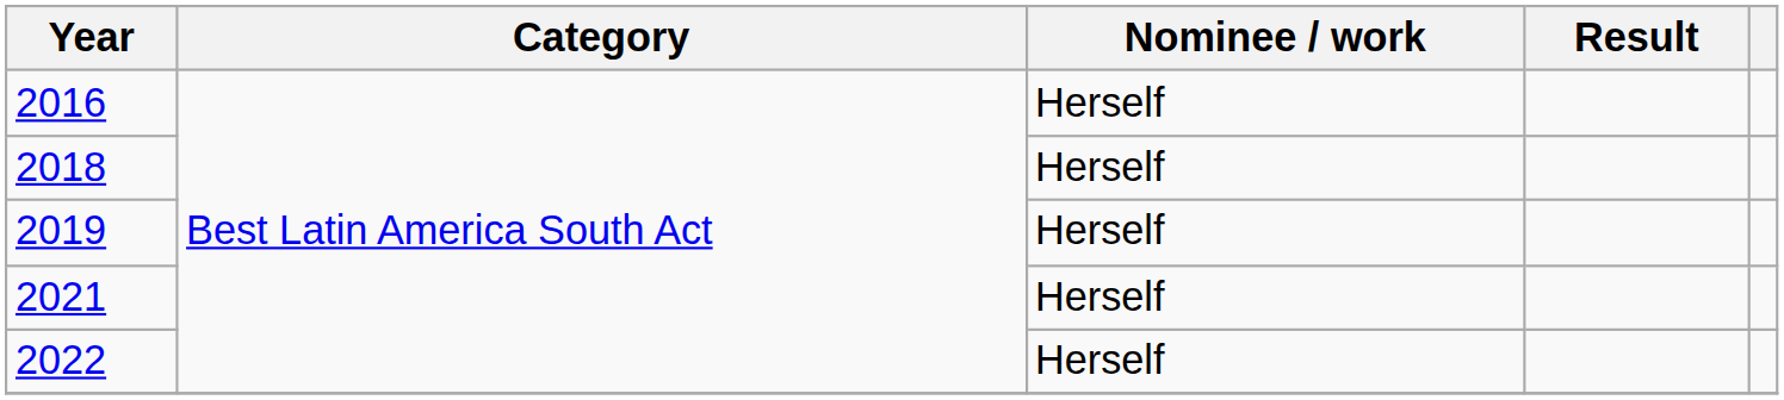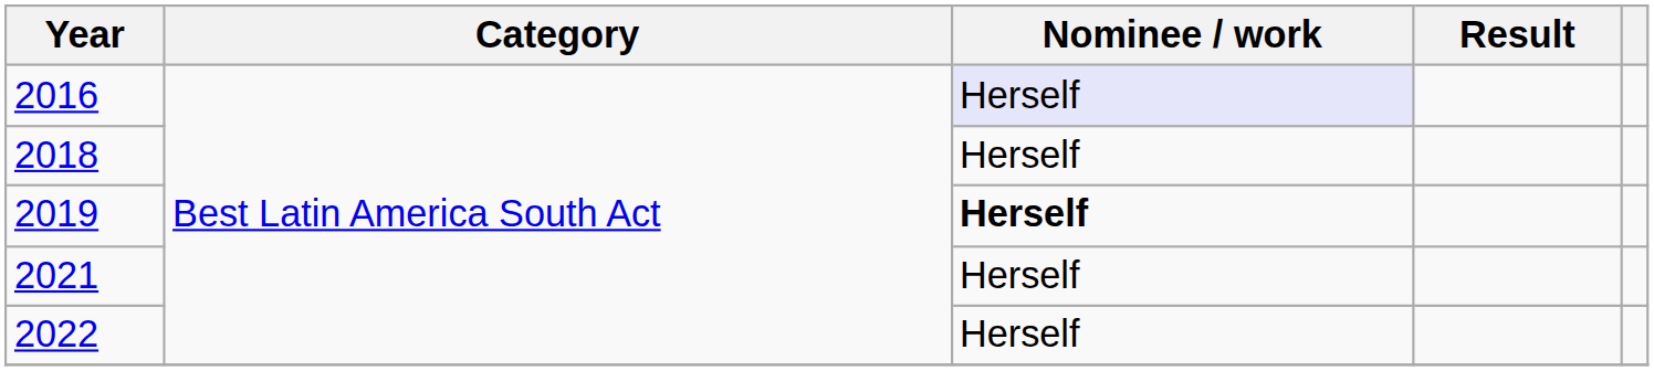2016 | Nominee / work: no background -> lavender background
2019 | Nominee / work: normal -> bold
